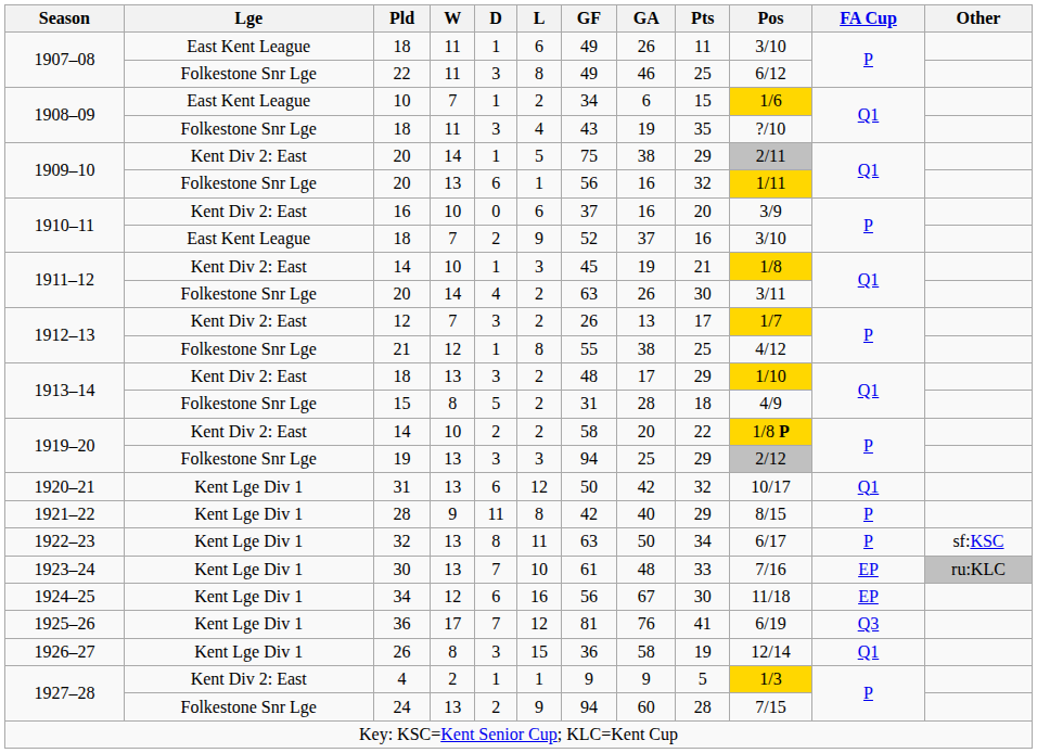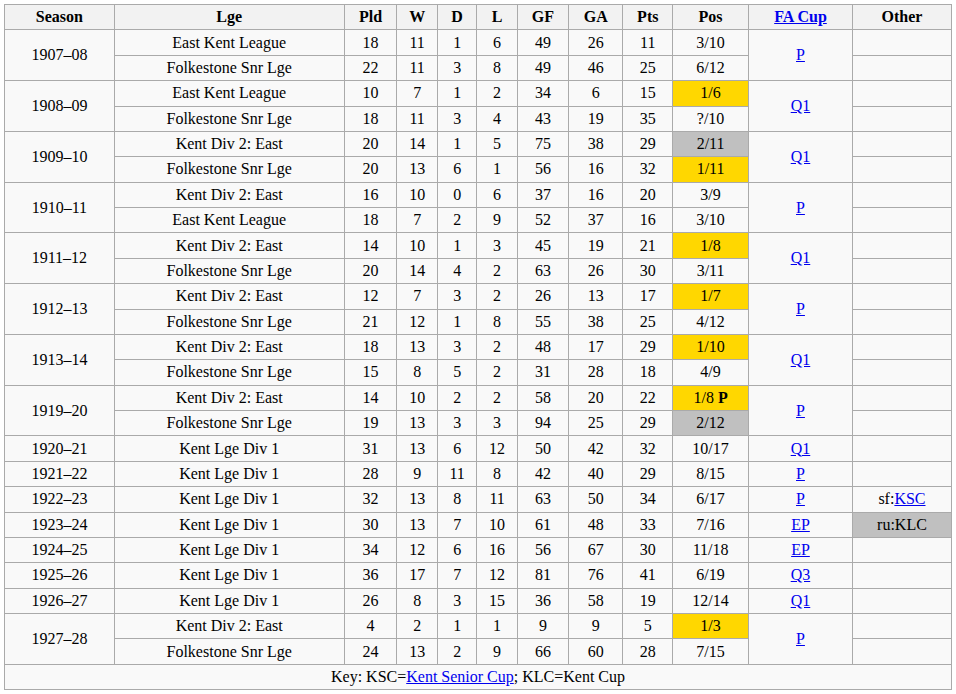24 | GF: 94 -> 66
